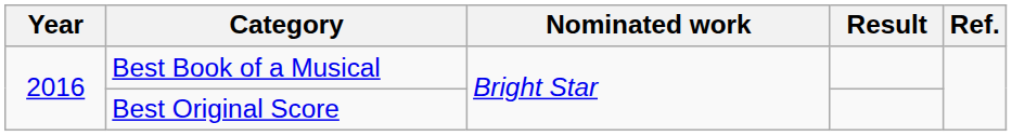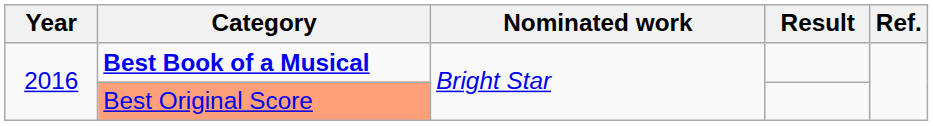Best Book of a Musical | Category: normal -> bold
Best Original Score | Category: no background -> lightsalmon background
